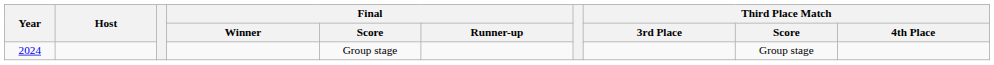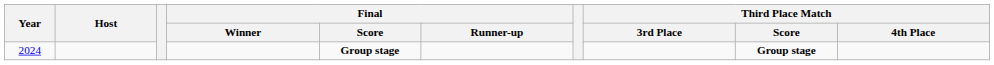2024 | Final / Score: normal -> bold
2024 | Third Place Match / Score: normal -> bold
